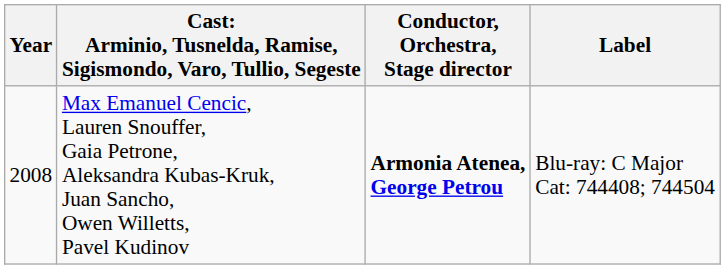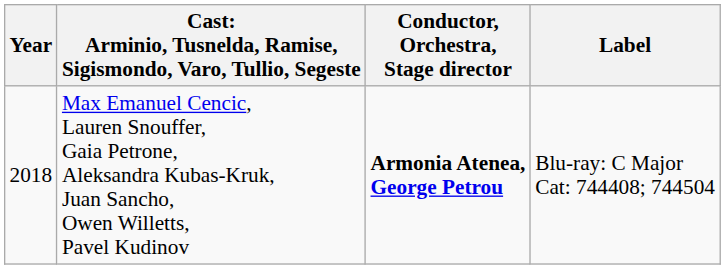row 2 | Year: 2008 -> 2018
